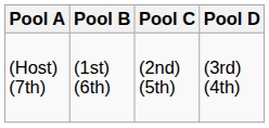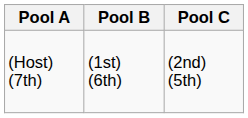- column: Pool D | (3rd) (4th)
